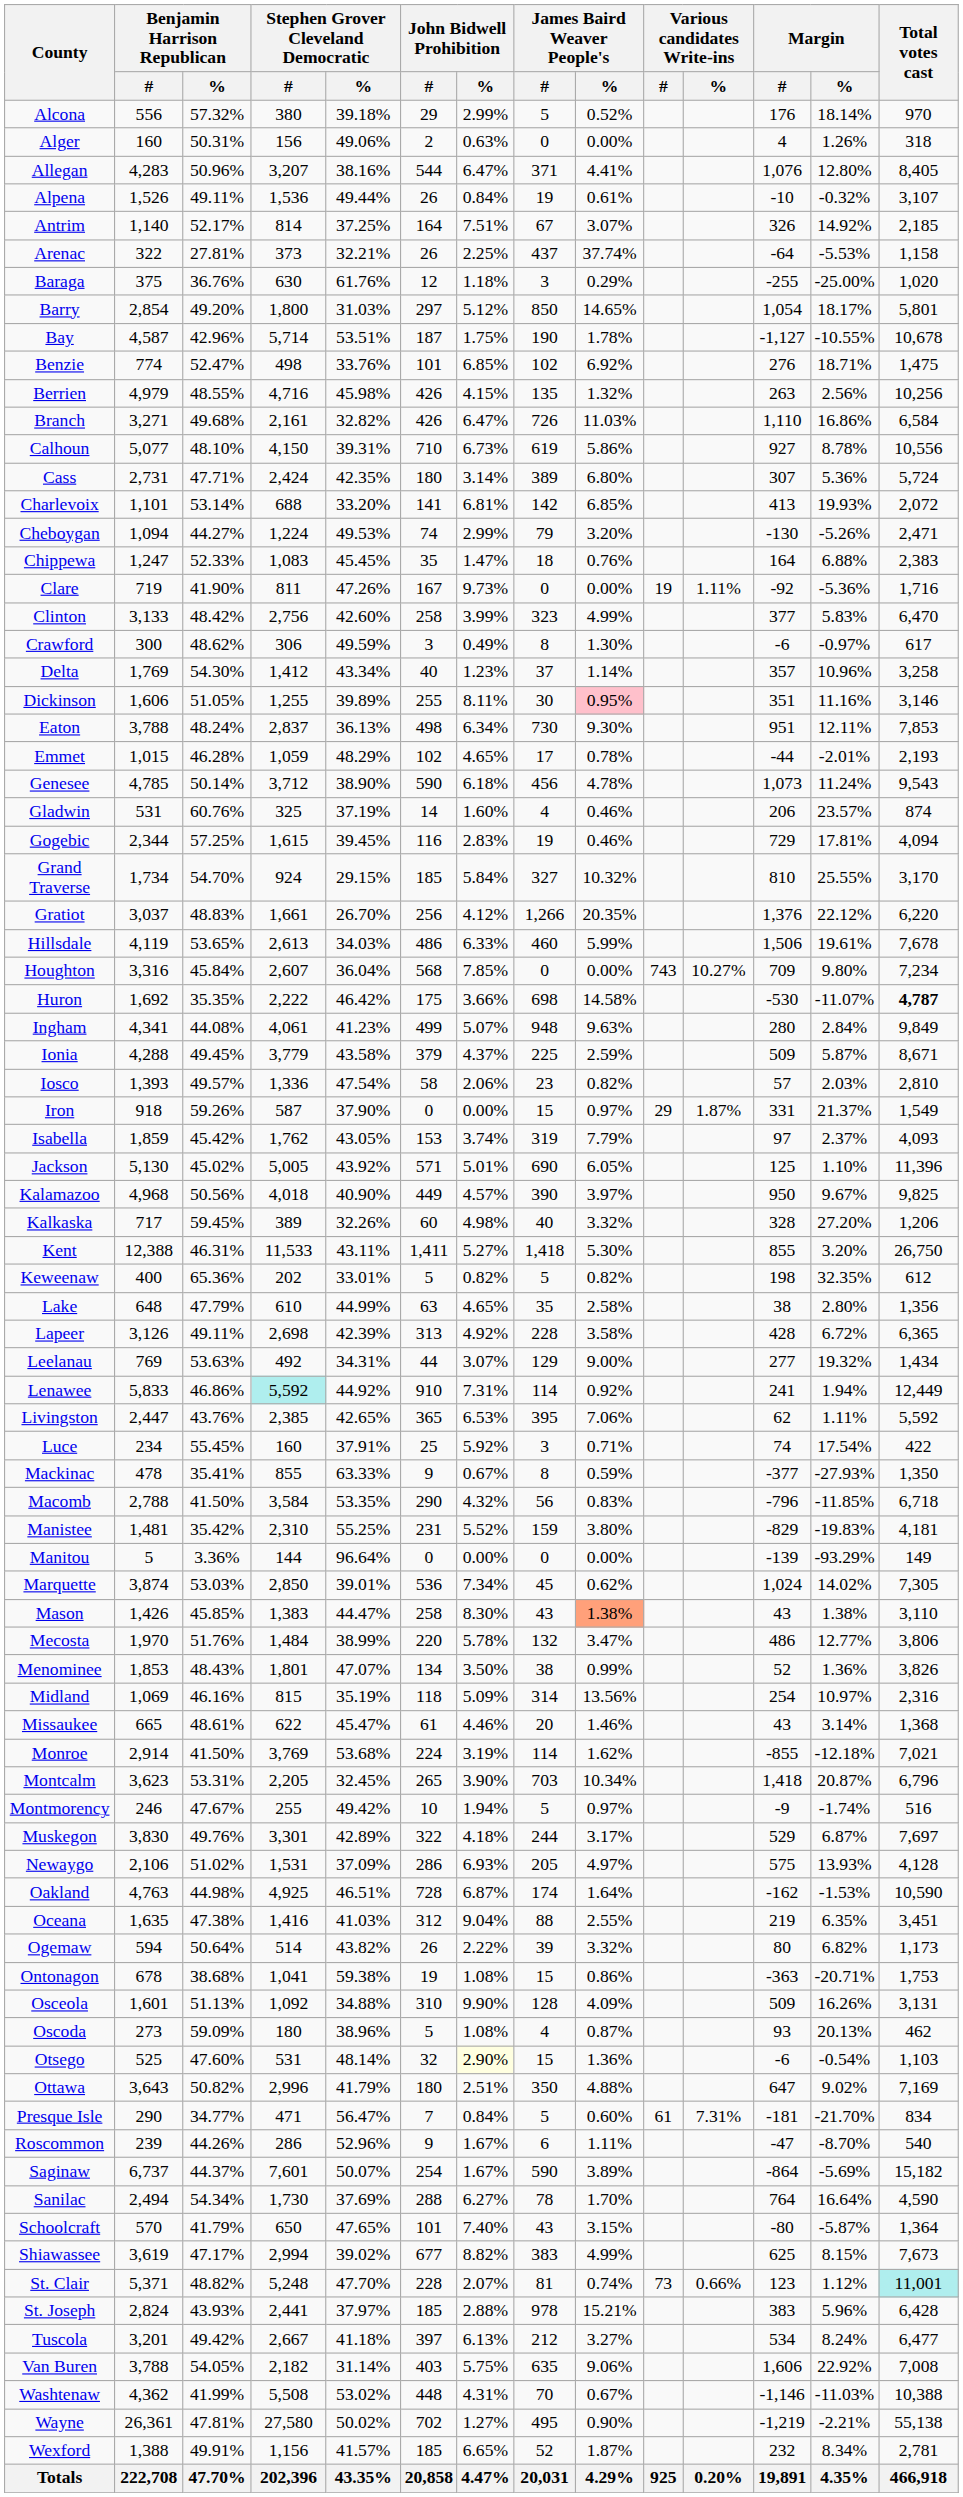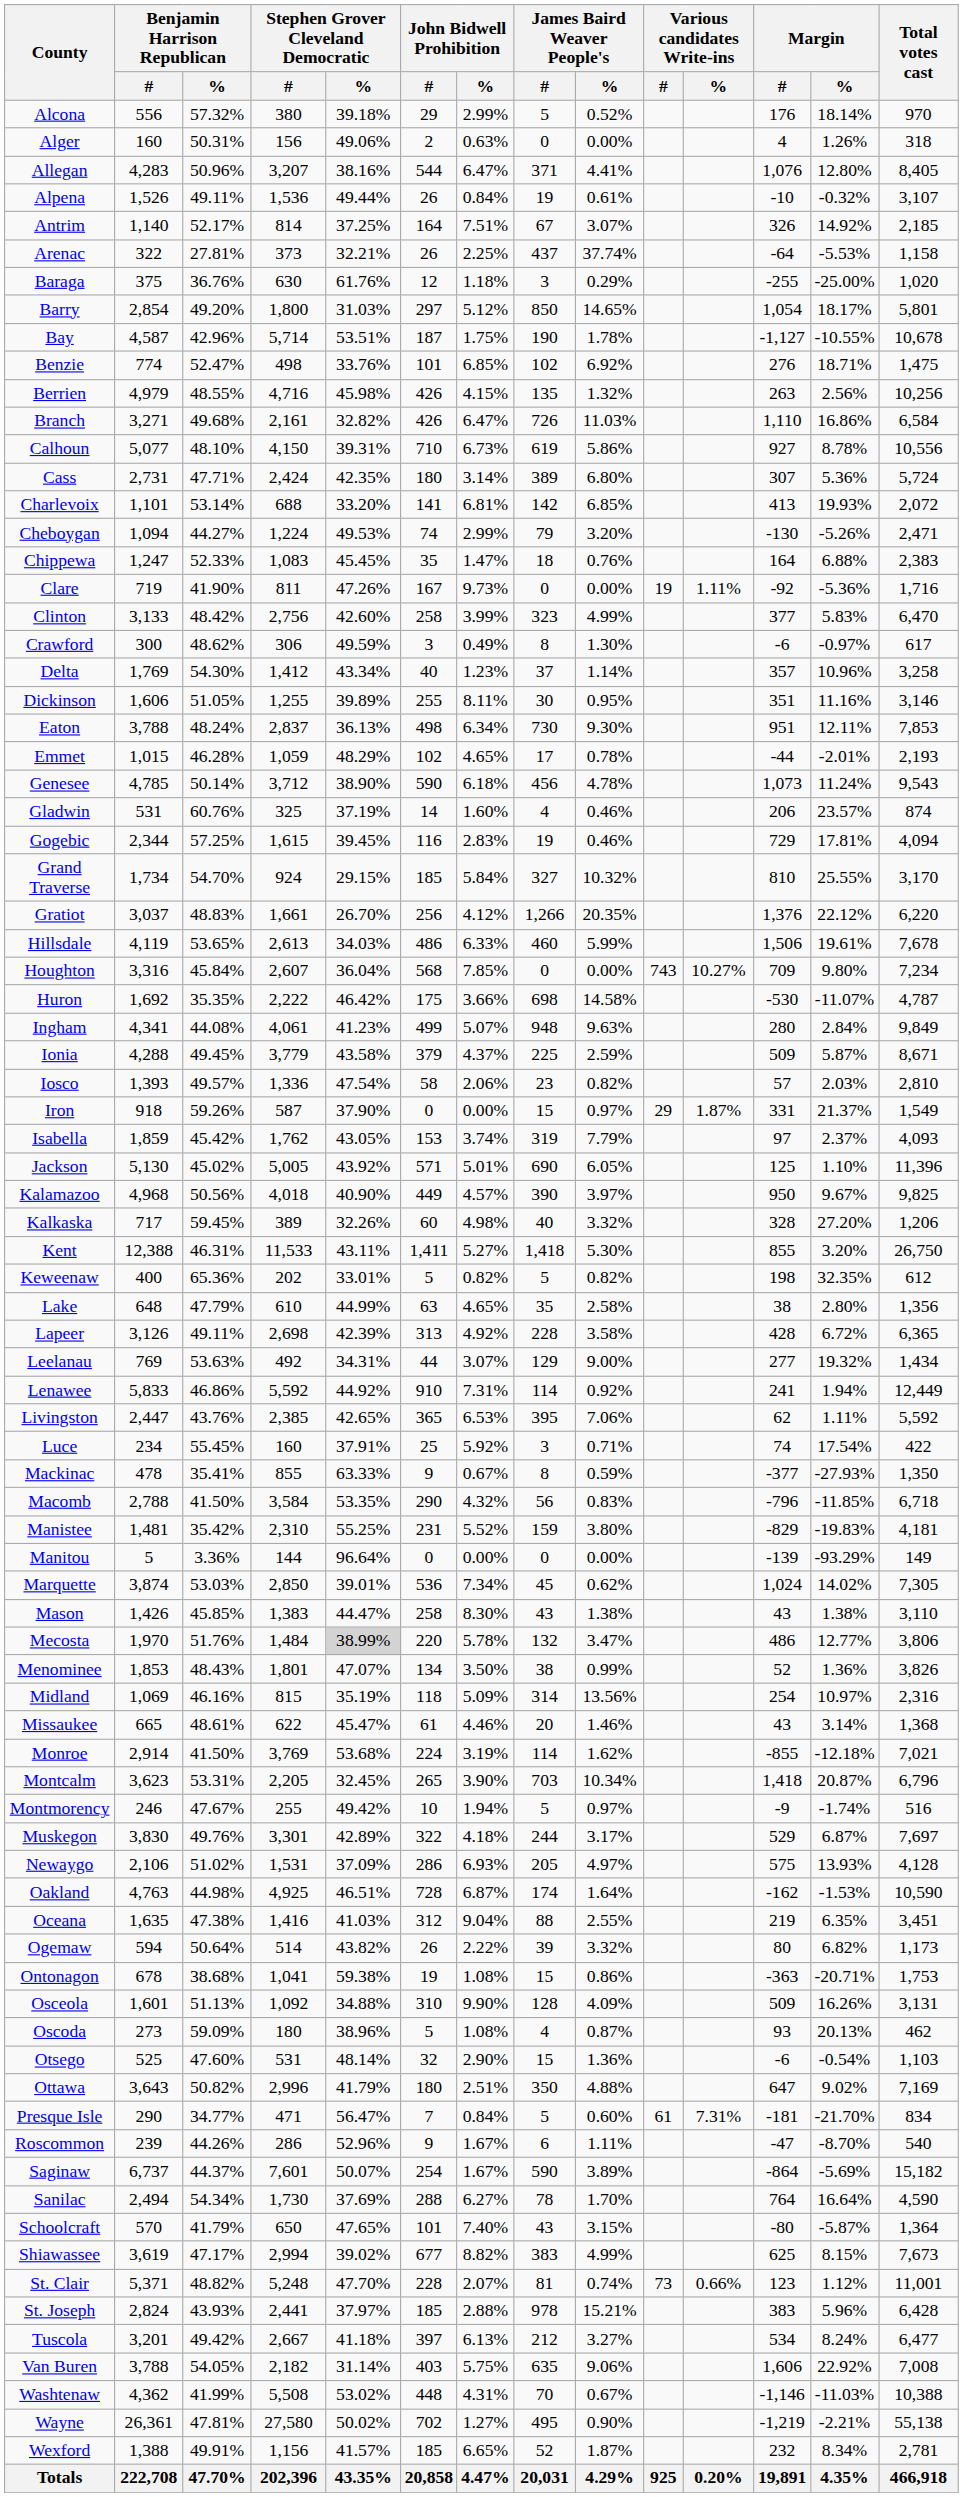Dickinson | James Baird Weaver People's / %: pink background -> no background
Huron | Total votes cast: bold -> normal
Lenawee | Stephen Grover Cleveland Democratic / #: paleturquoise background -> no background
Mason | James Baird Weaver People's / %: lightsalmon background -> no background
Mecosta | Stephen Grover Cleveland Democratic / %: no background -> lightgrey background
Otsego | John Bidwell Prohibition / %: lightyellow background -> no background
St. Clair | Total votes cast: paleturquoise background -> no background
